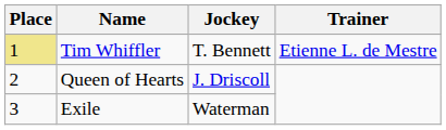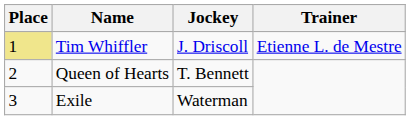Tim Whiffler | Jockey: T. Bennett -> J. Driscoll
Queen of Hearts | Jockey: J. Driscoll -> T. Bennett
